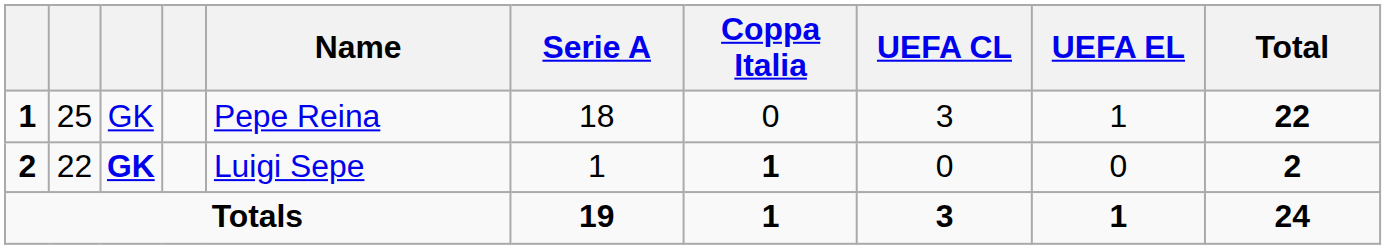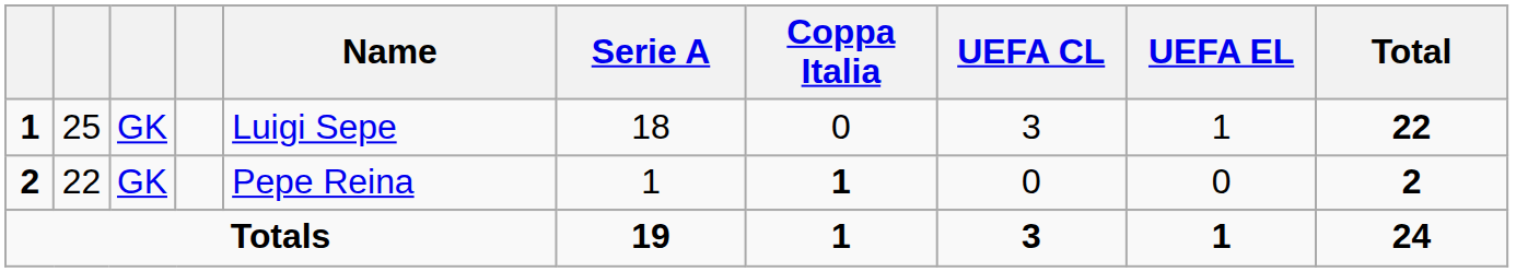row 2 | Name: Pepe Reina -> Luigi Sepe
row 3 | column 3: bold -> normal
row 3 | Name: Luigi Sepe -> Pepe Reina
